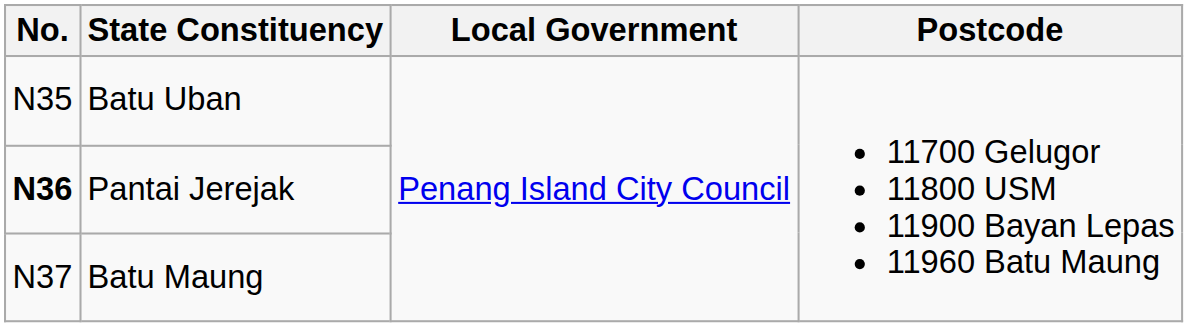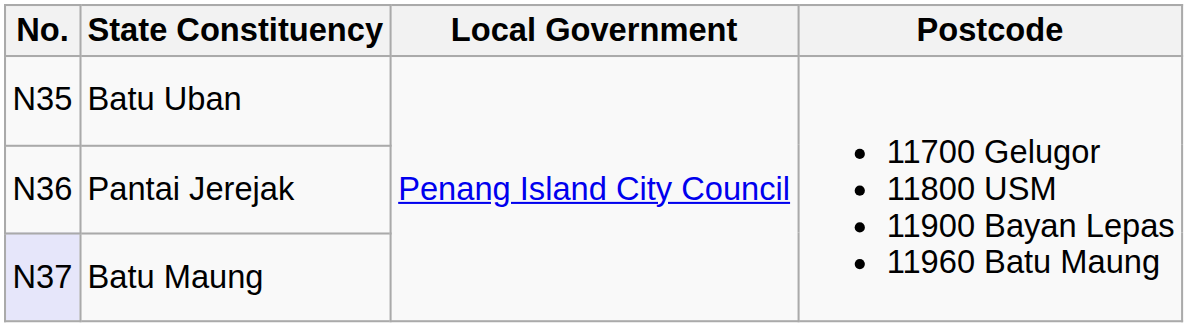Pantai Jerejak | No.: bold -> normal
Batu Maung | No.: no background -> lavender background
